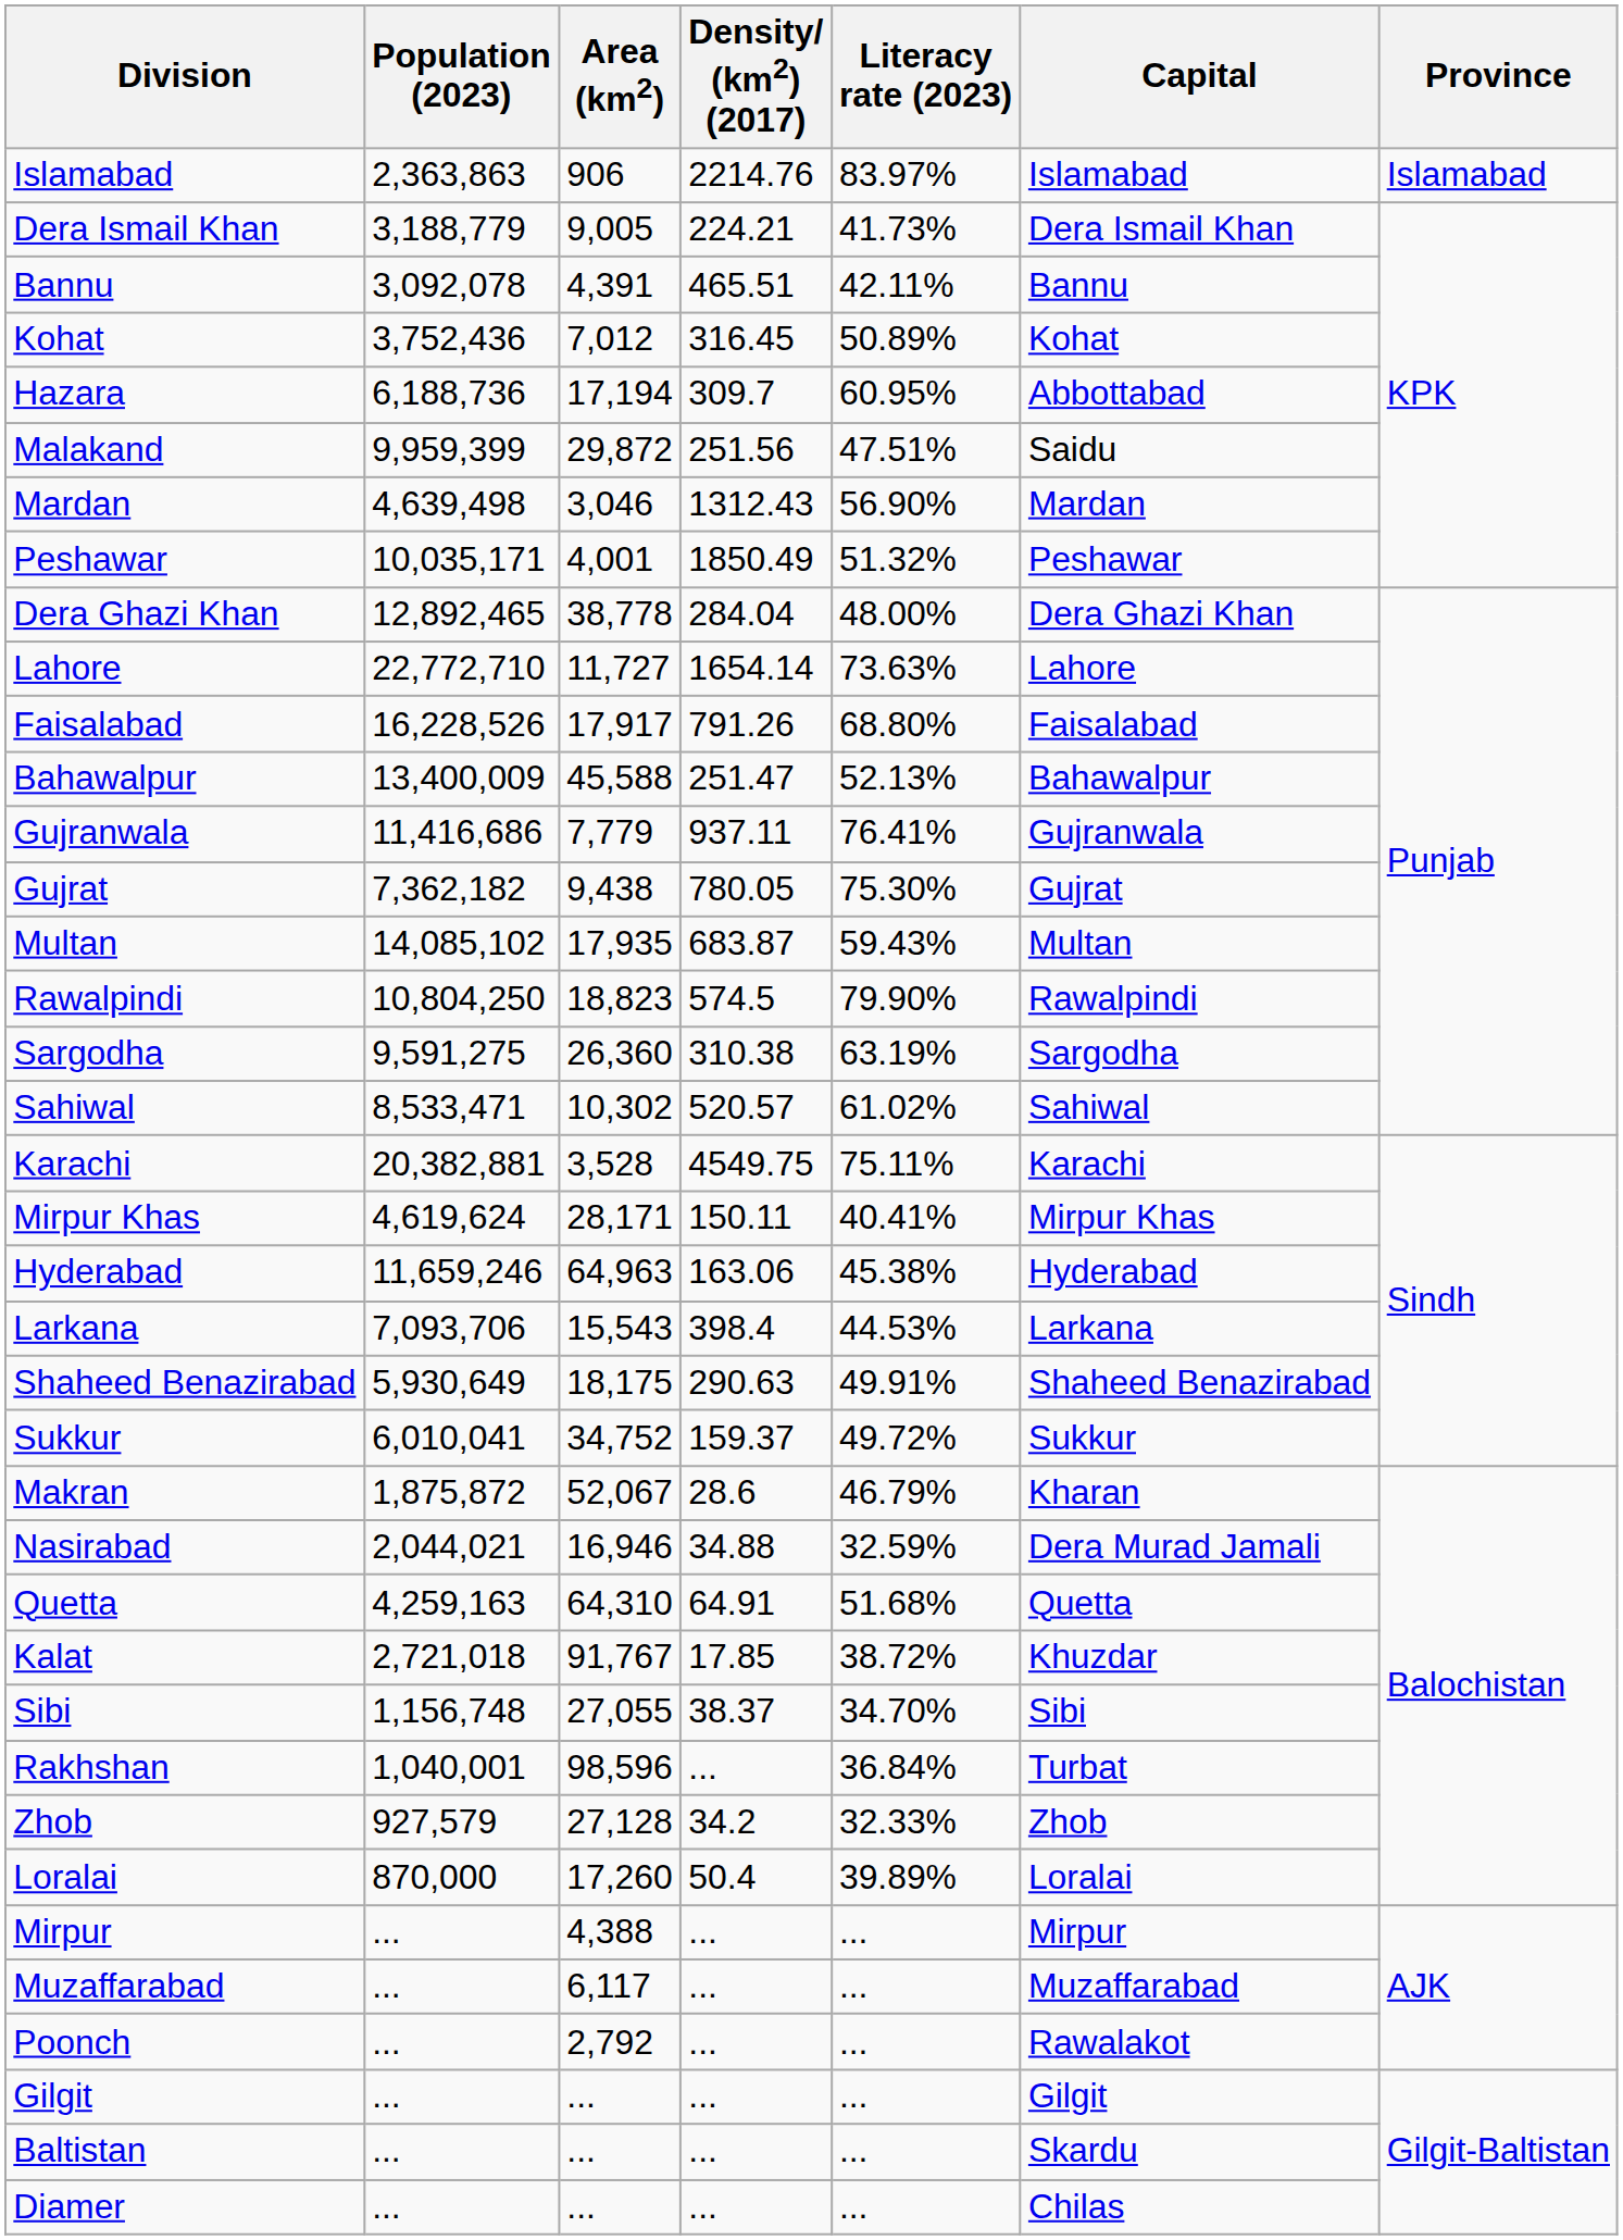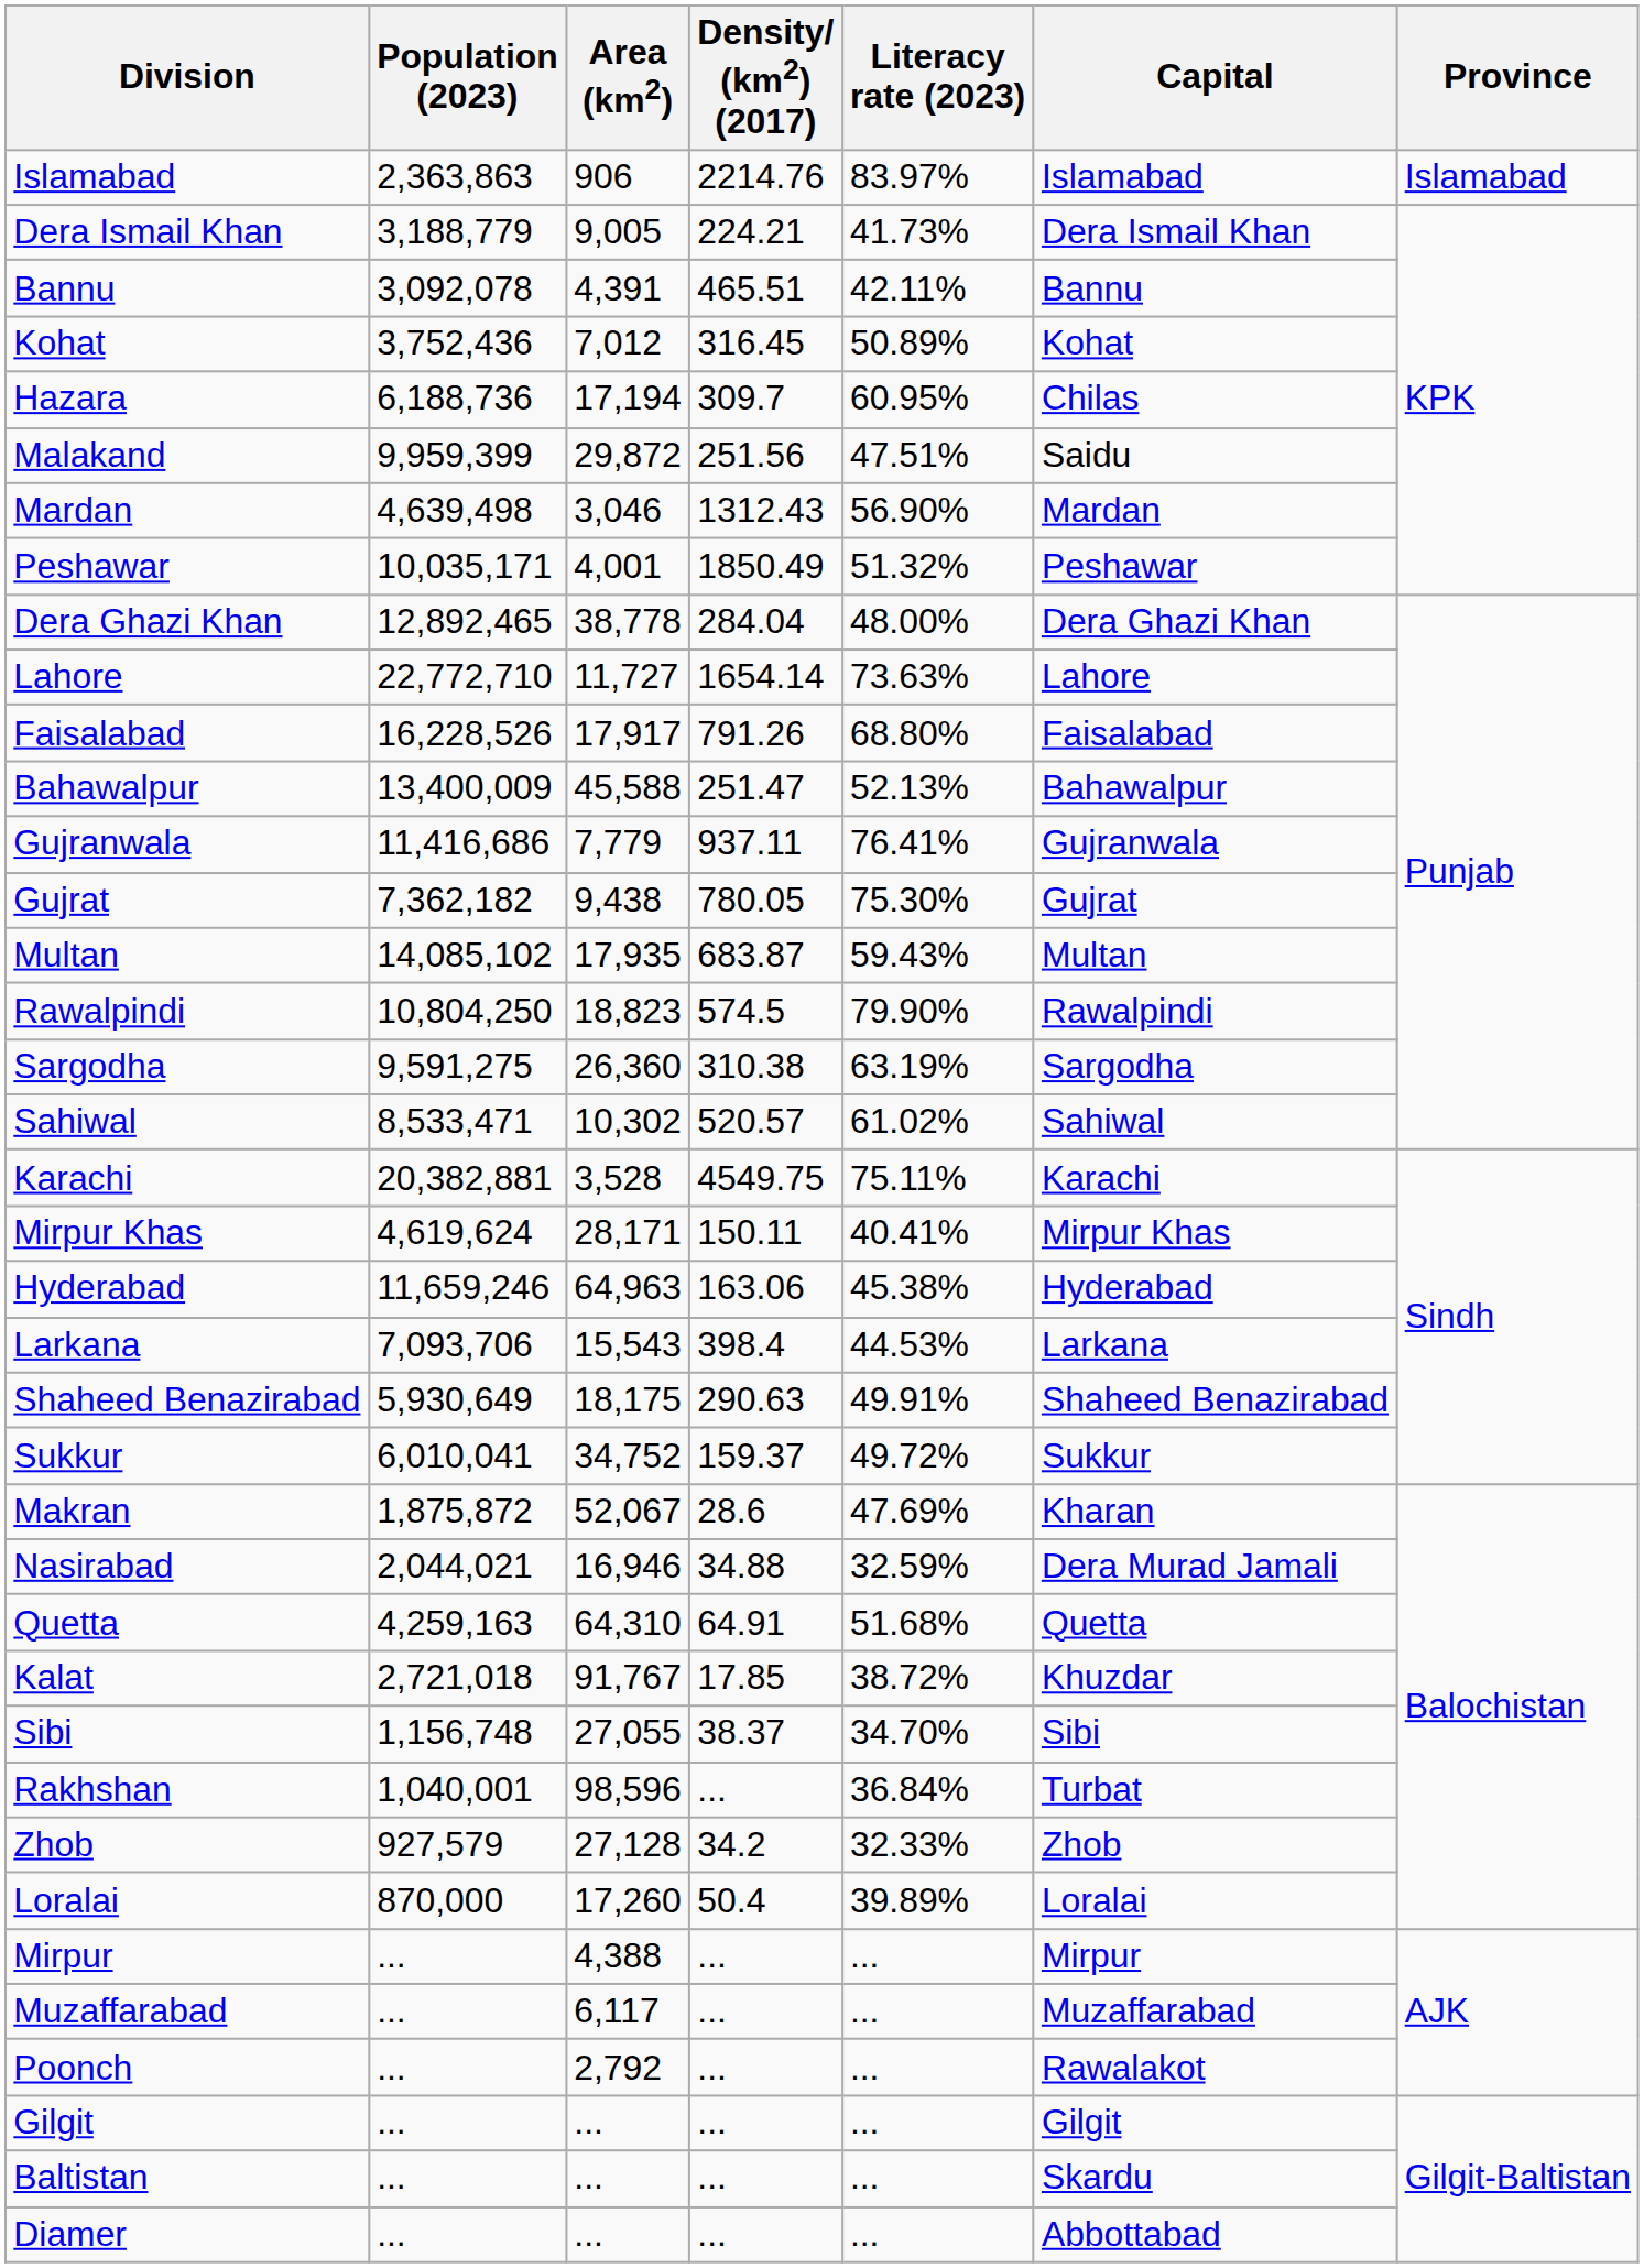Hazara | Capital: Abbottabad -> Chilas
Makran | Literacy rate (2023): 46.79% -> 47.69%
Diamer | Capital: Chilas -> Abbottabad
